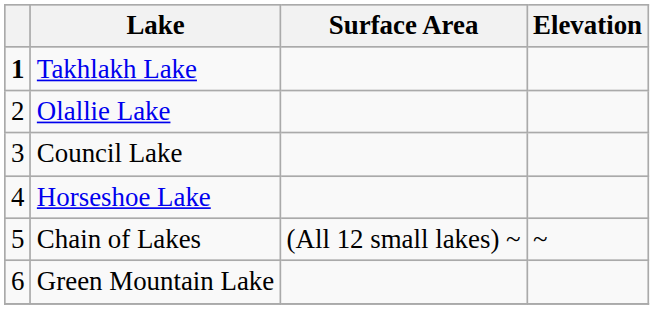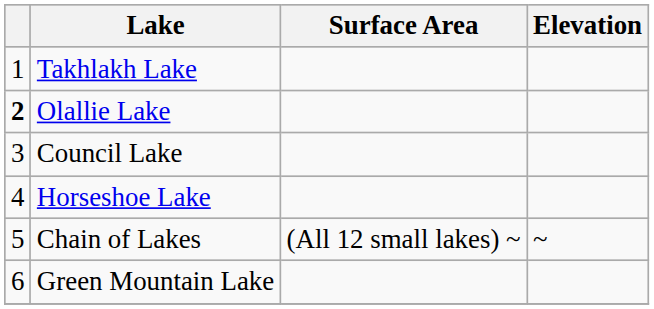Takhlakh Lake | column 1: bold -> normal
Olallie Lake | column 1: normal -> bold
